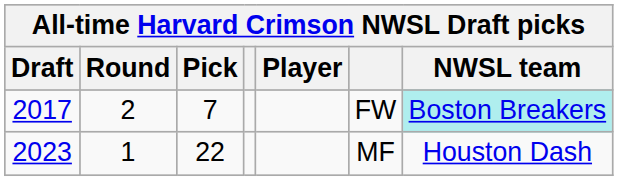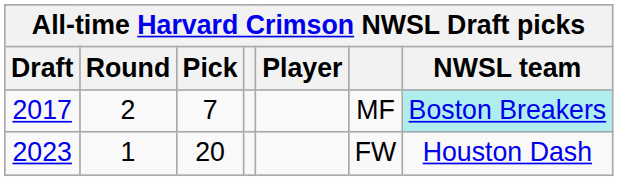2017 | column 6: FW -> MF
2023 | Pick: 22 -> 20
2023 | column 6: MF -> FW
